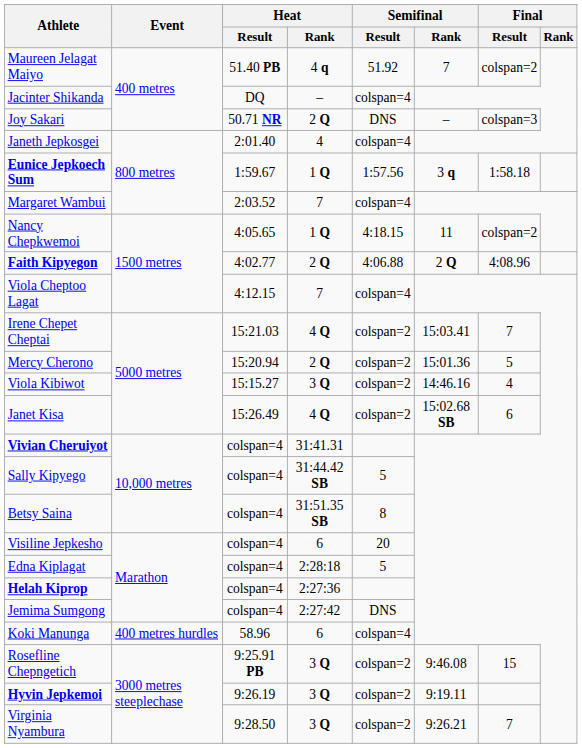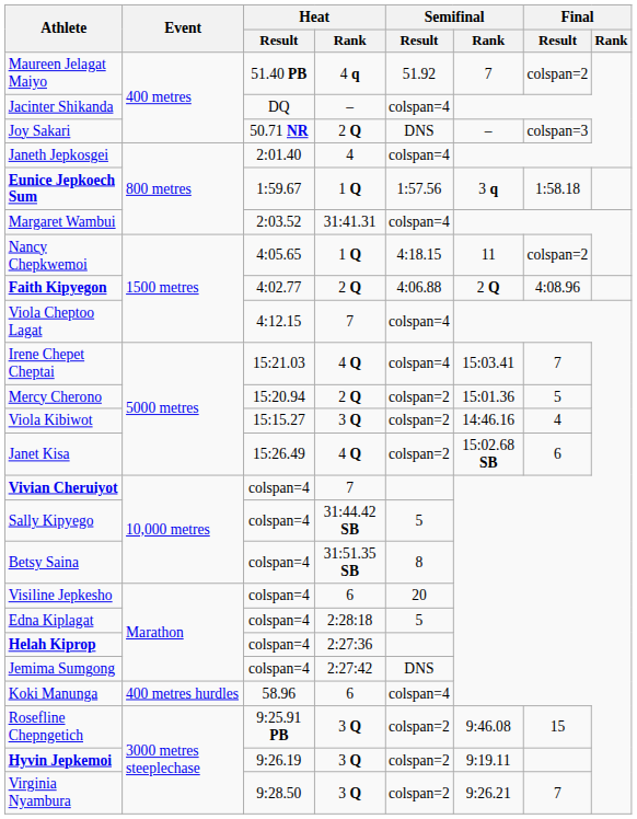Margaret Wambui | Heat / Rank: 7 -> 31:41.31
Irene Chepet Cheptai | Semifinal / Result: colspan=2 -> colspan=4
Vivian Cheruiyot | Heat / Rank: 31:41.31 -> 7
